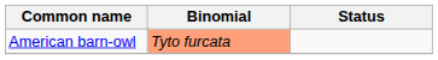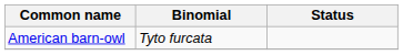American barn-owl | Binomial: lightsalmon background -> no background
